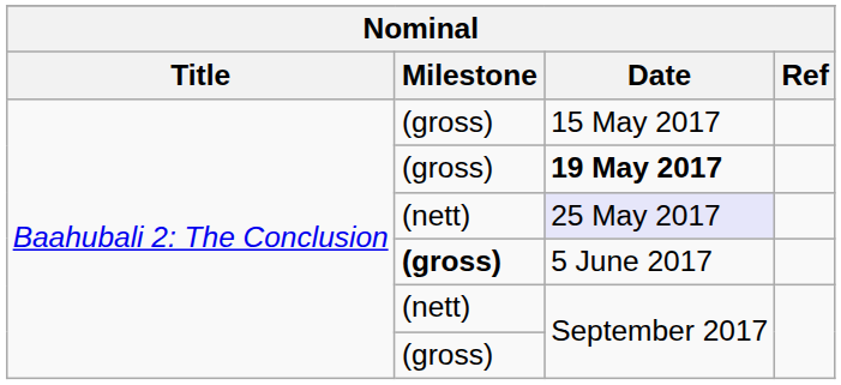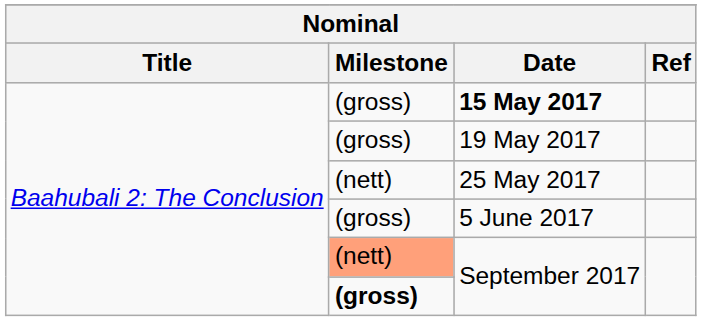15 May 2017 | Date: normal -> bold
19 May 2017 | Date: bold -> normal
25 May 2017 | Date: lavender background -> no background
5 June 2017 | Milestone: bold -> normal
(nett) / September 2017 | Milestone: no background -> lightsalmon background
(gross) / September 2017 | Milestone: normal -> bold
